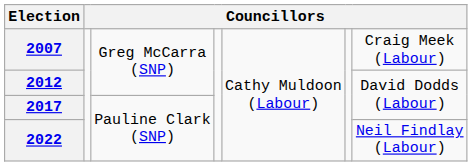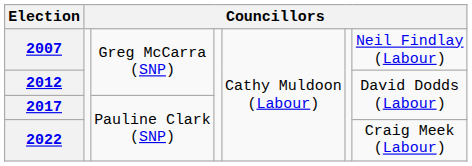2007 | column 7: Craig Meek (Labour) -> Neil Findlay (Labour)
2022 | column 7: Neil Findlay (Labour) -> Craig Meek (Labour)
